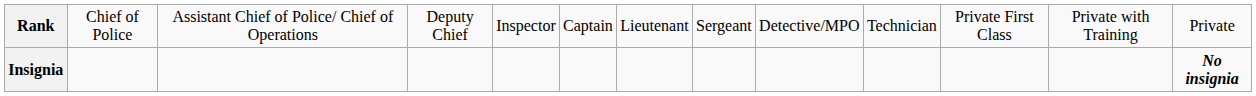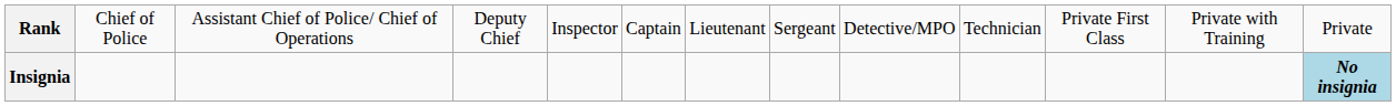Insignia | column 13: no background -> lightblue background
